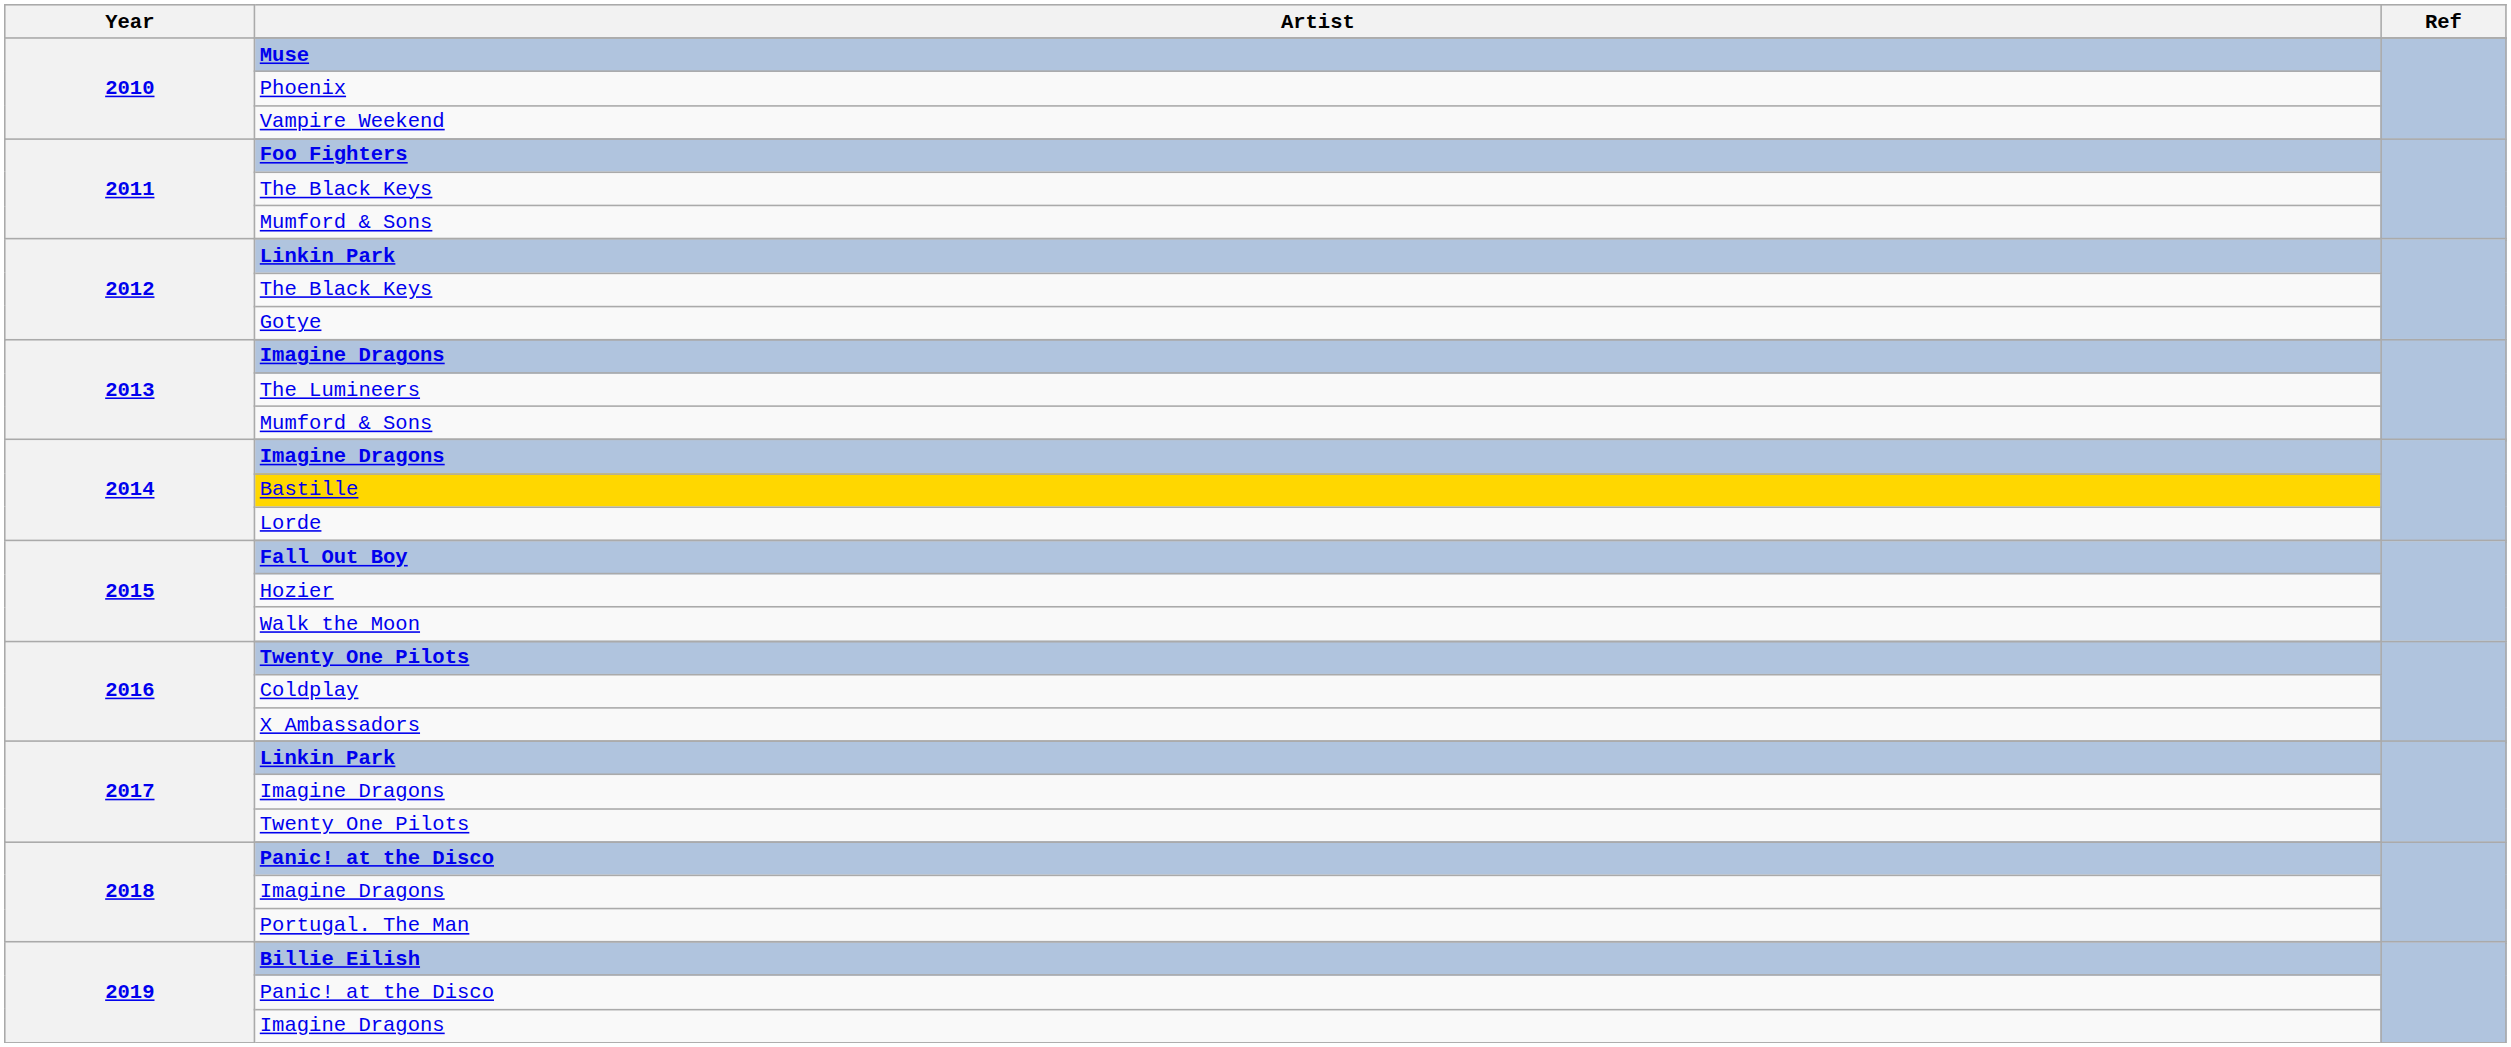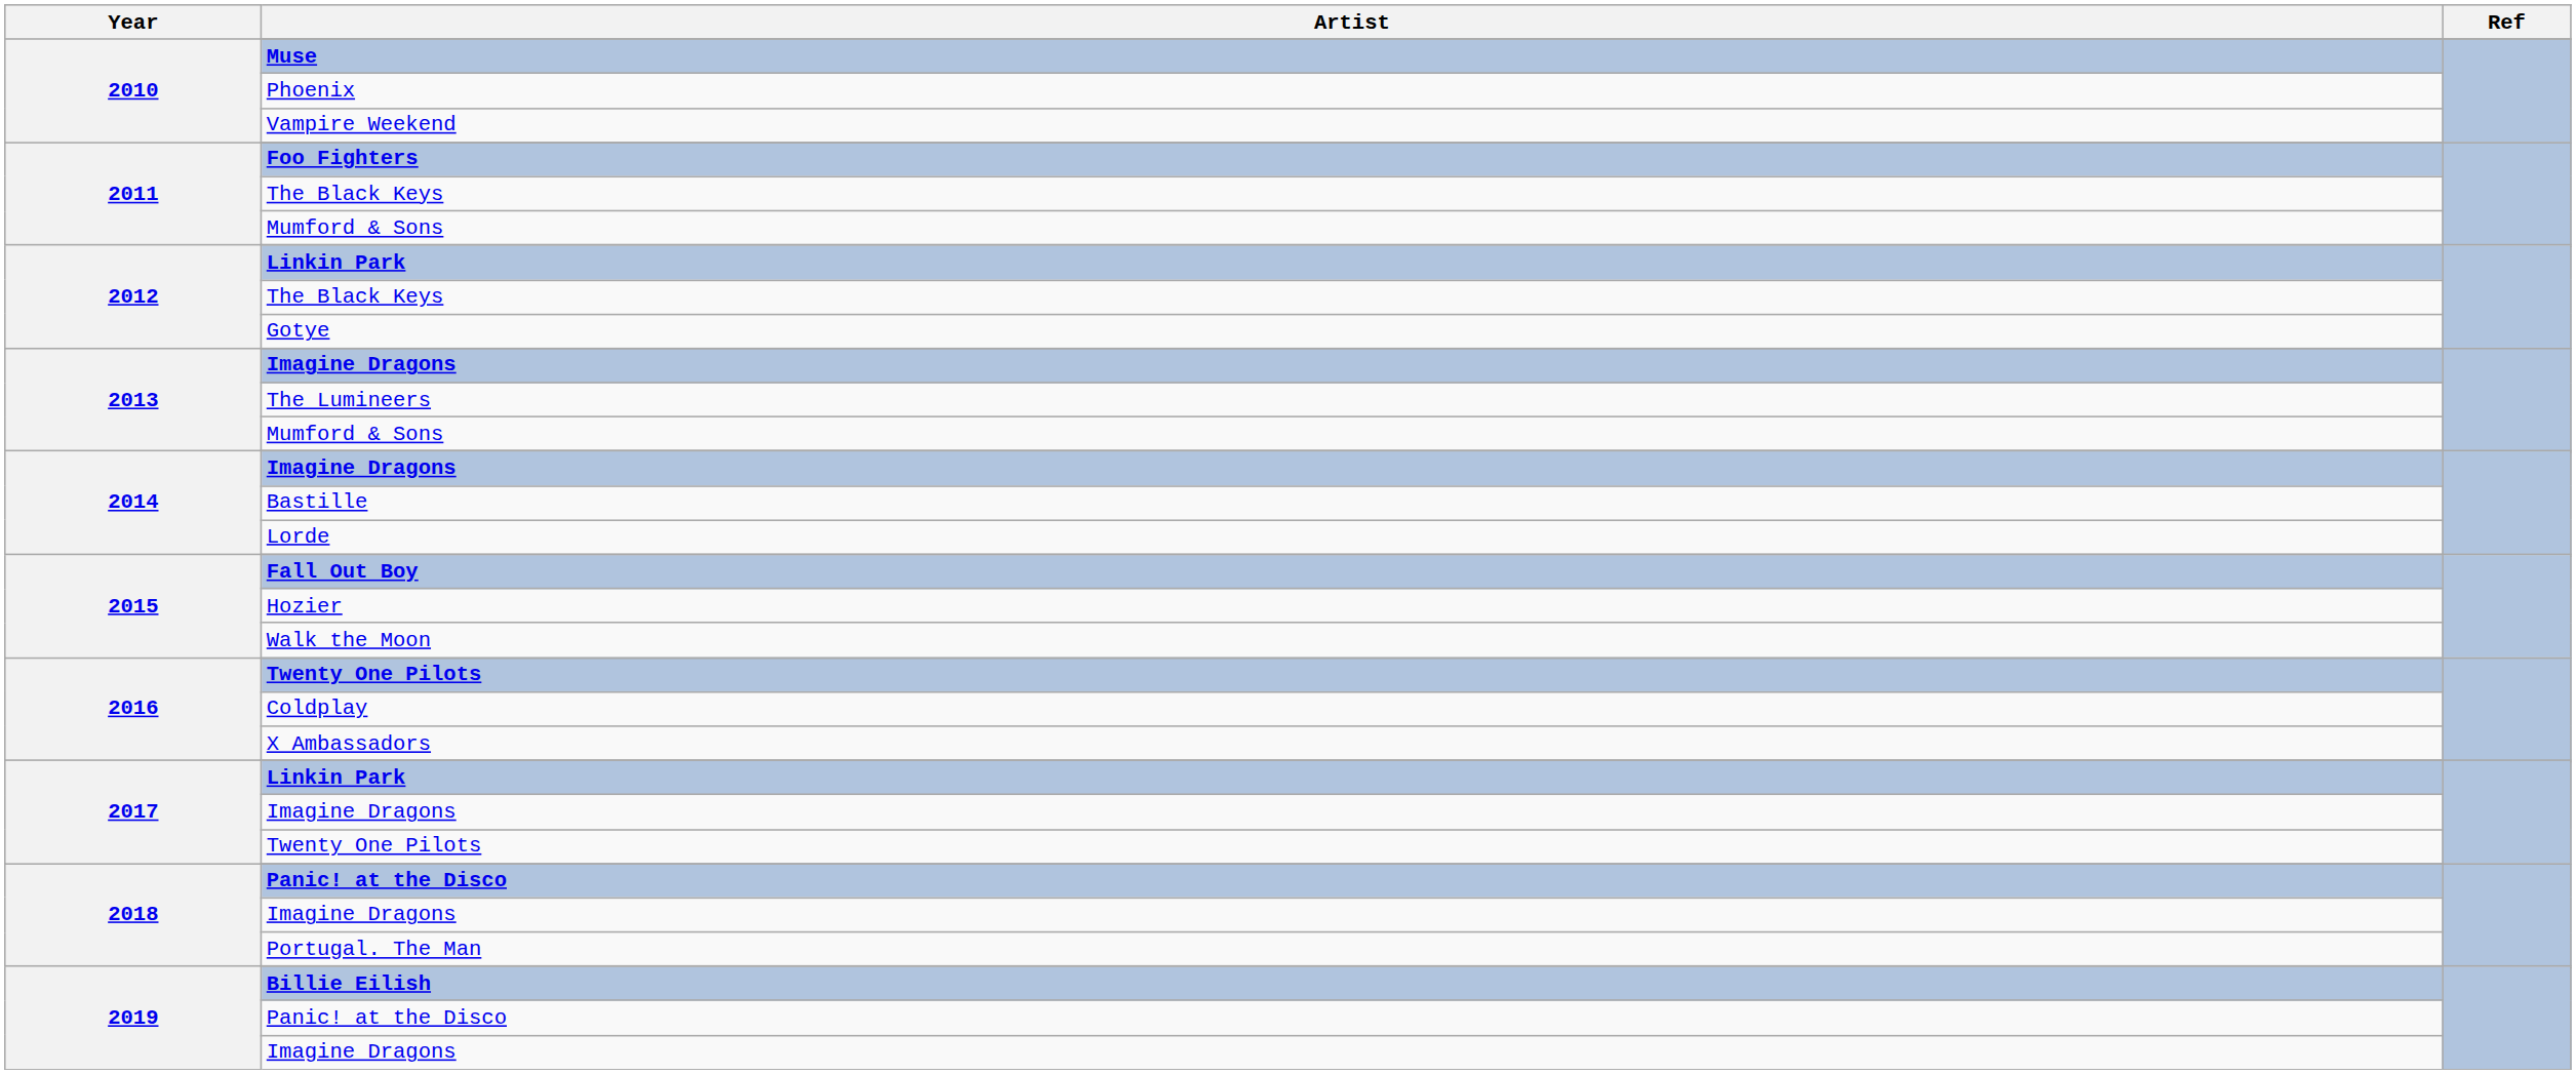Bastille | Artist: gold background -> no background
